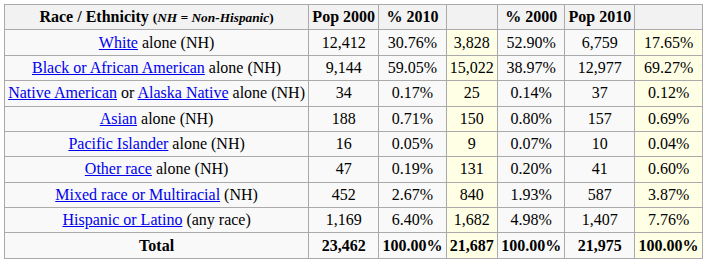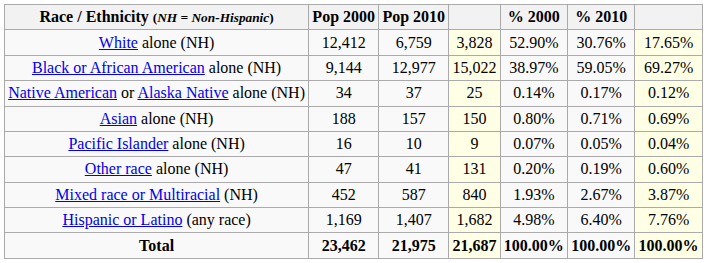columns swapped: Pop 2010 <-> % 2010
